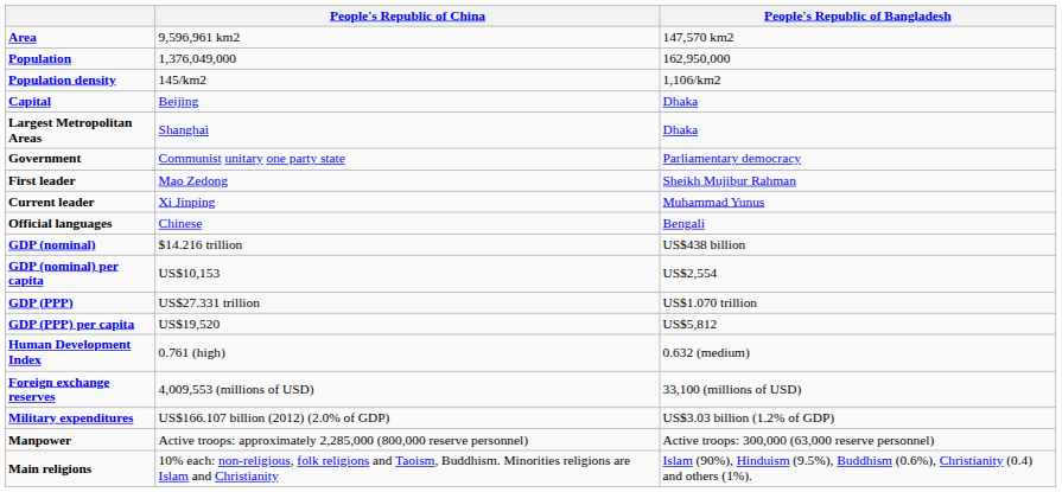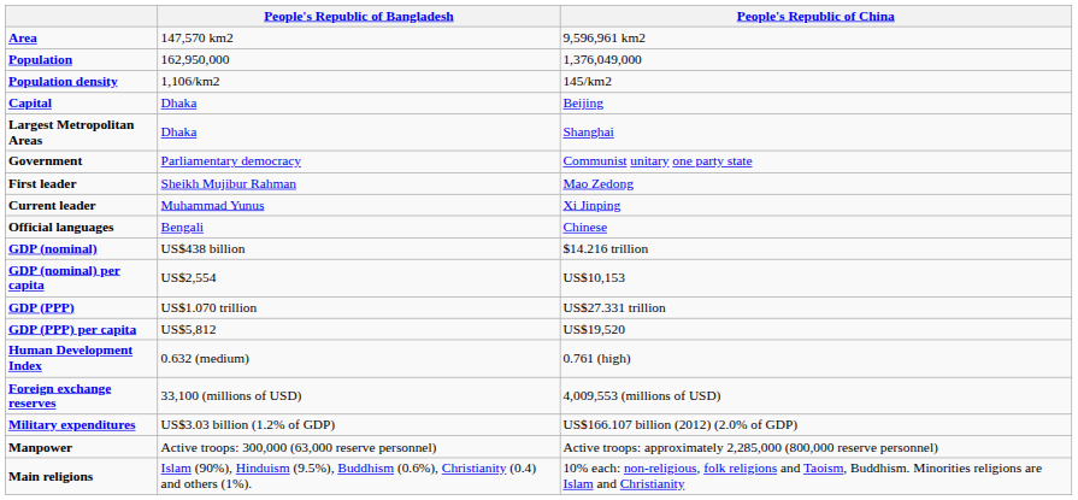columns swapped: People's Republic of Bangladesh <-> People's Republic of China
